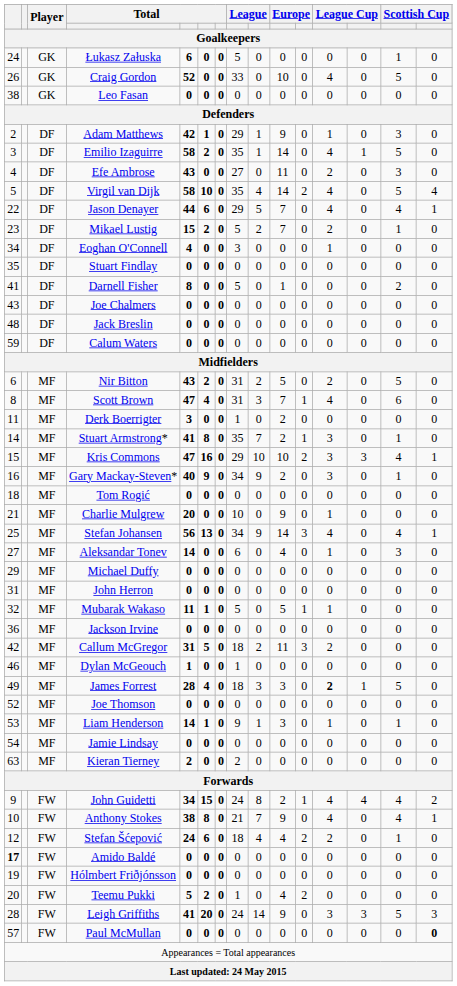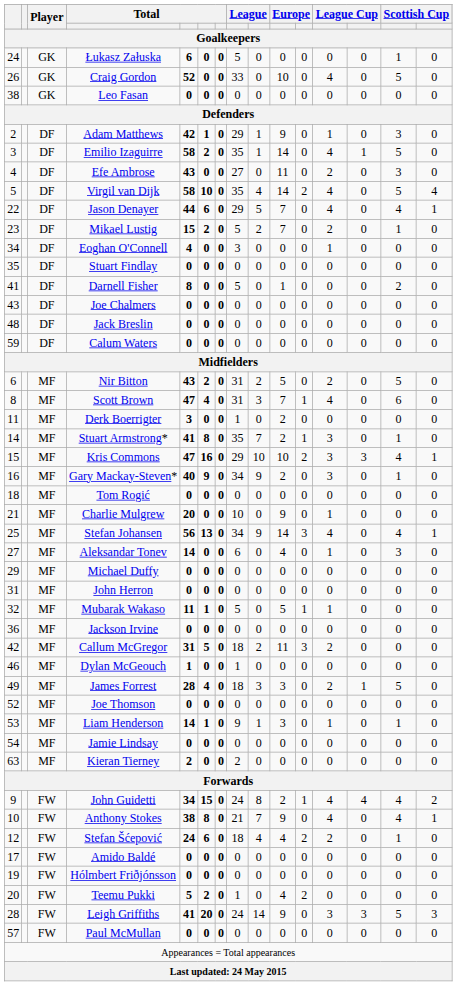James Forrest | column 12: bold -> normal
Amido Baldé | column 1: bold -> normal
Paul McMullan | column 15: bold -> normal
